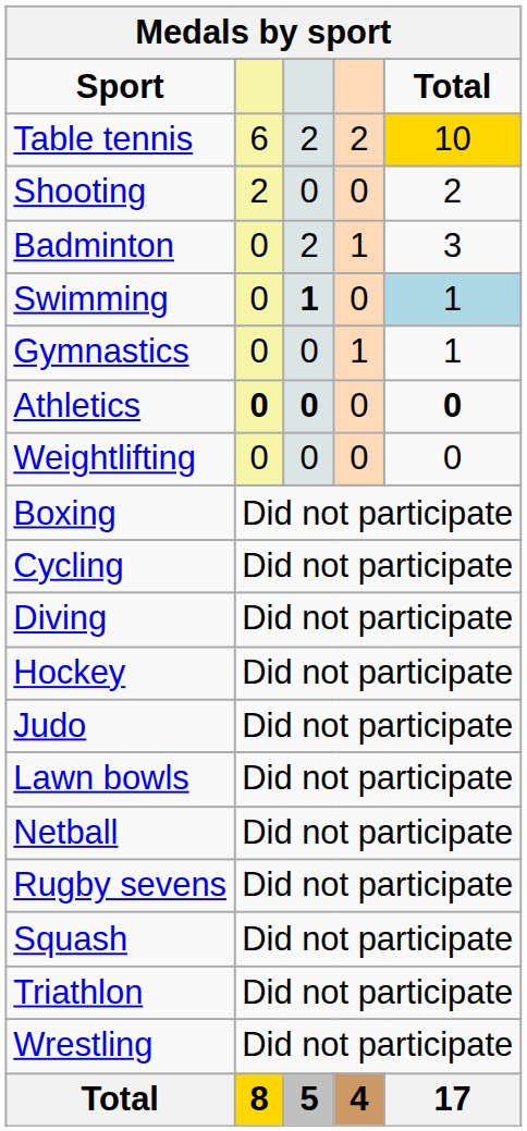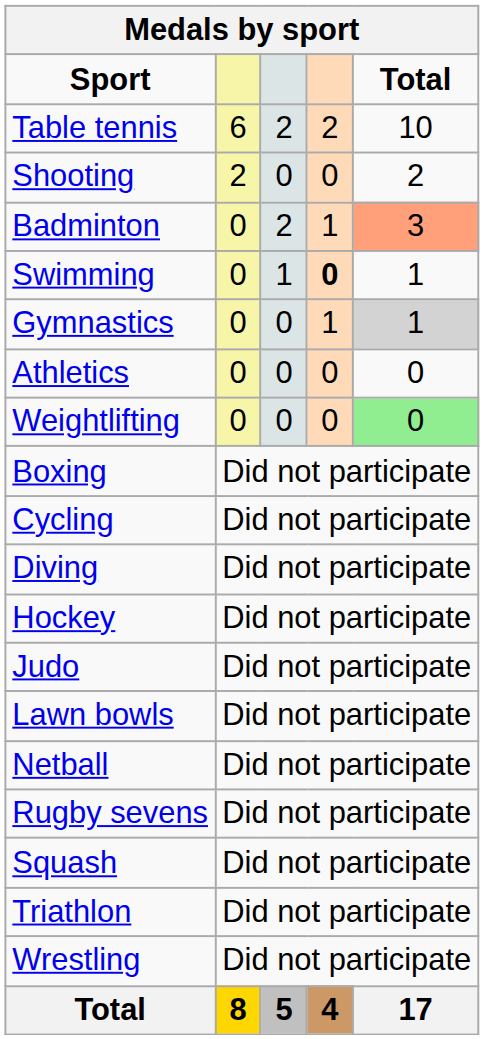Table tennis | Total: gold background -> no background
Badminton | Total: no background -> lightsalmon background
Swimming | column 3: bold -> normal
Swimming | column 4: normal -> bold
Swimming | Total: lightblue background -> no background
Gymnastics | Total: no background -> lightgrey background
Athletics | column 2: bold -> normal
Athletics | column 3: bold -> normal
Athletics | Total: bold -> normal
Weightlifting | Total: no background -> lightgreen background
